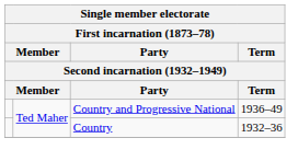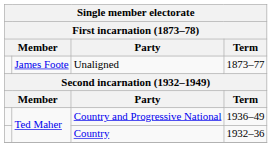+ row: James Foote | Unaligned | 1873–77
